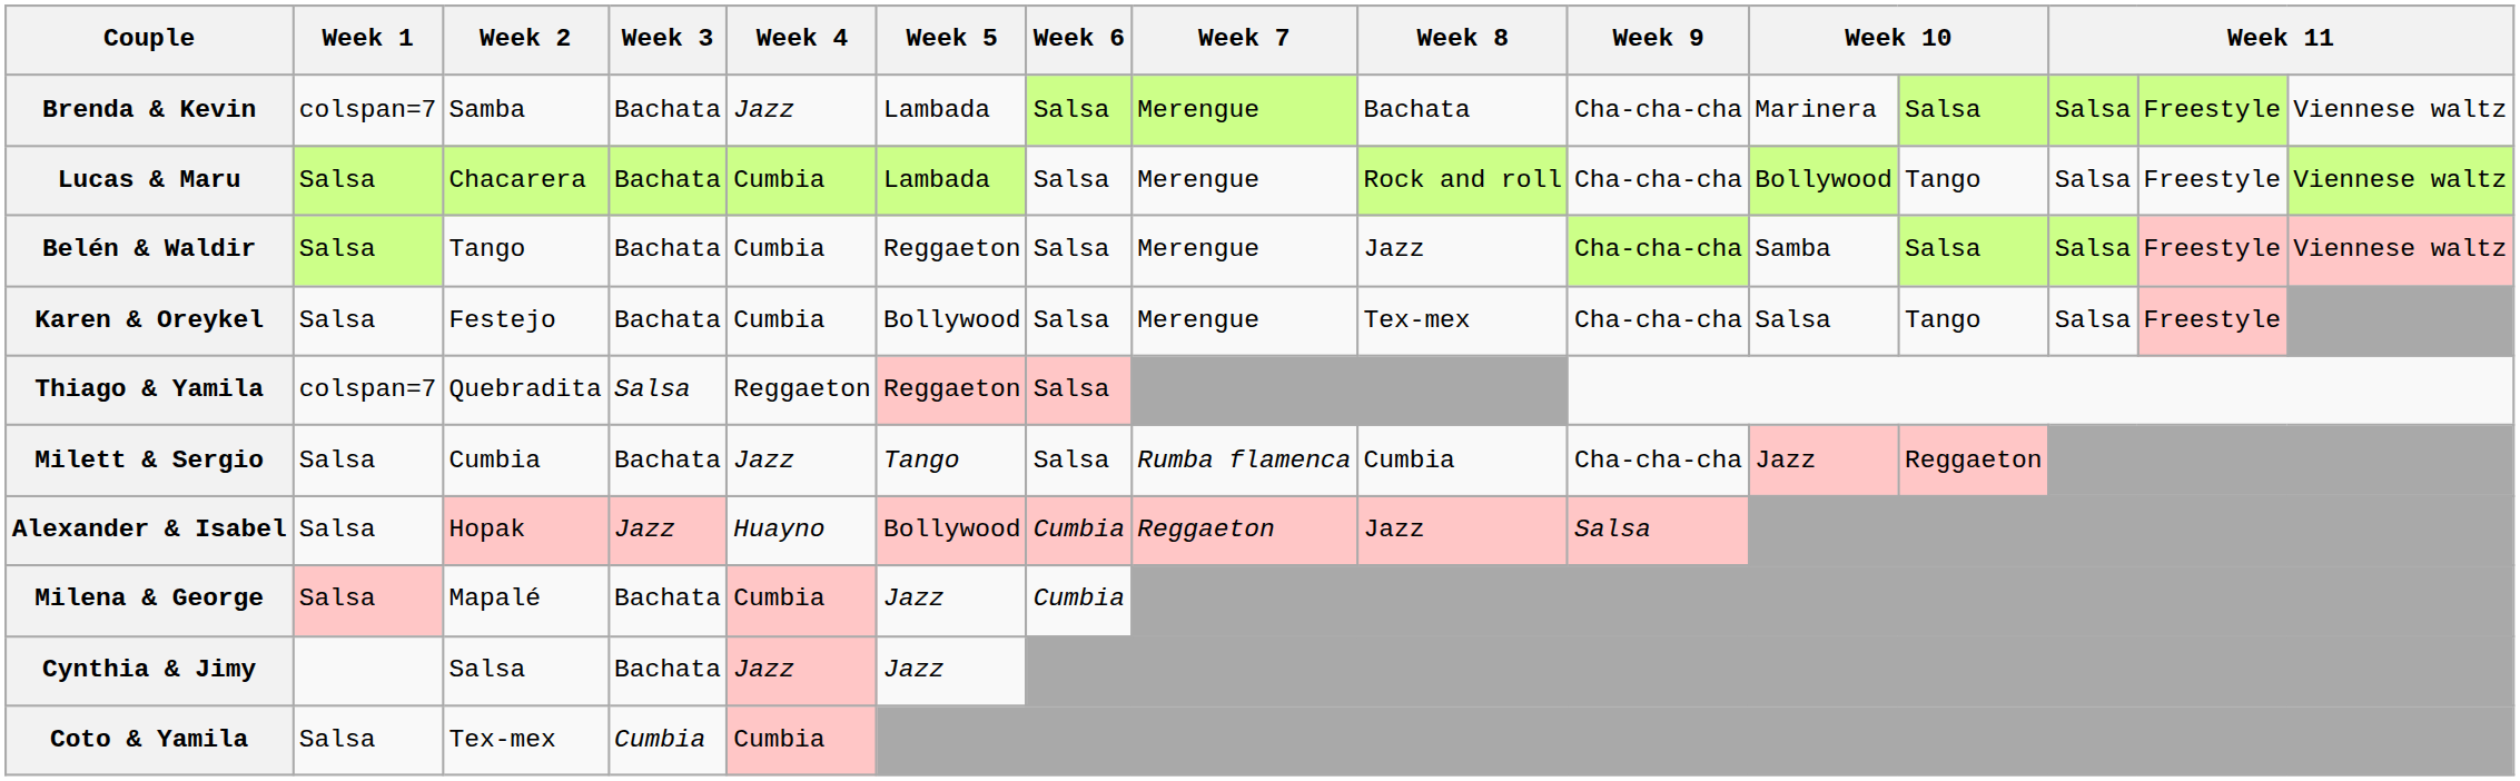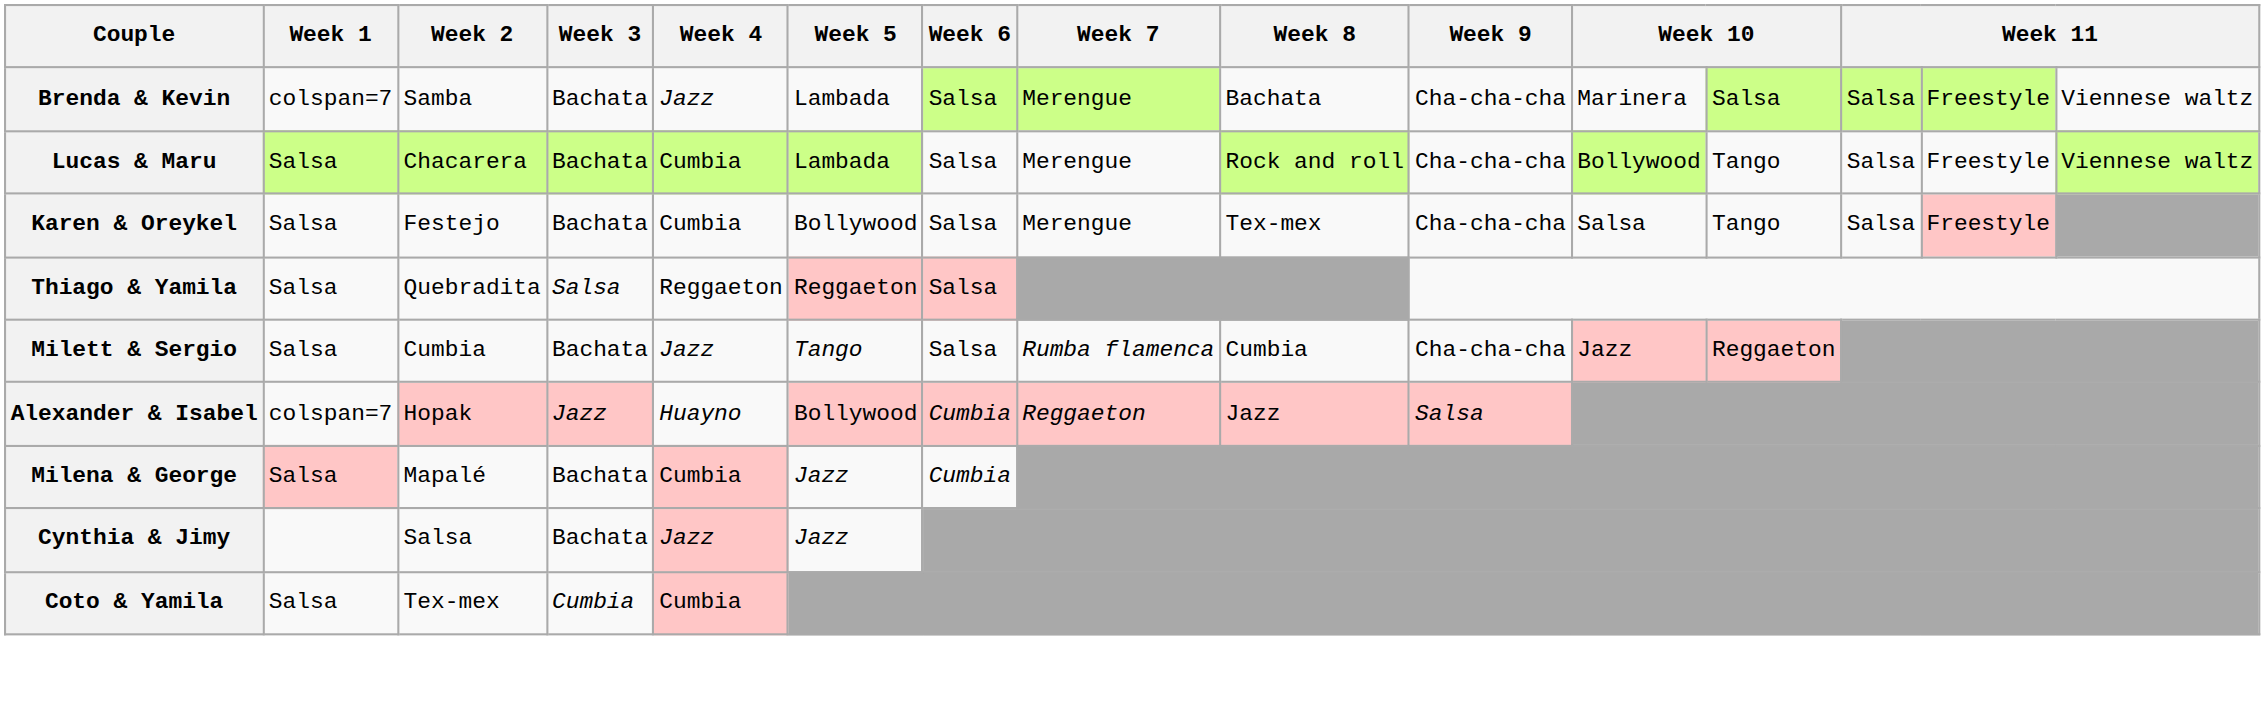- row: Belén & Waldir | Salsa | Tango | Bachata | Cumbia | Reggaeton | Salsa | Merengue | Jazz | Cha-cha-cha | Samba | Salsa | Salsa | Freestyle | Viennese waltz
Thiago & Yamila | Week 1: colspan=7 -> Salsa
Alexander & Isabel | Week 1: Salsa -> colspan=7
